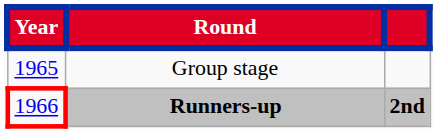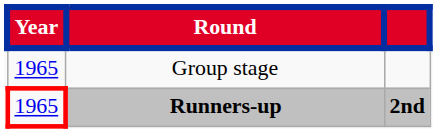Runners-up | Year: 1966 -> 1965
